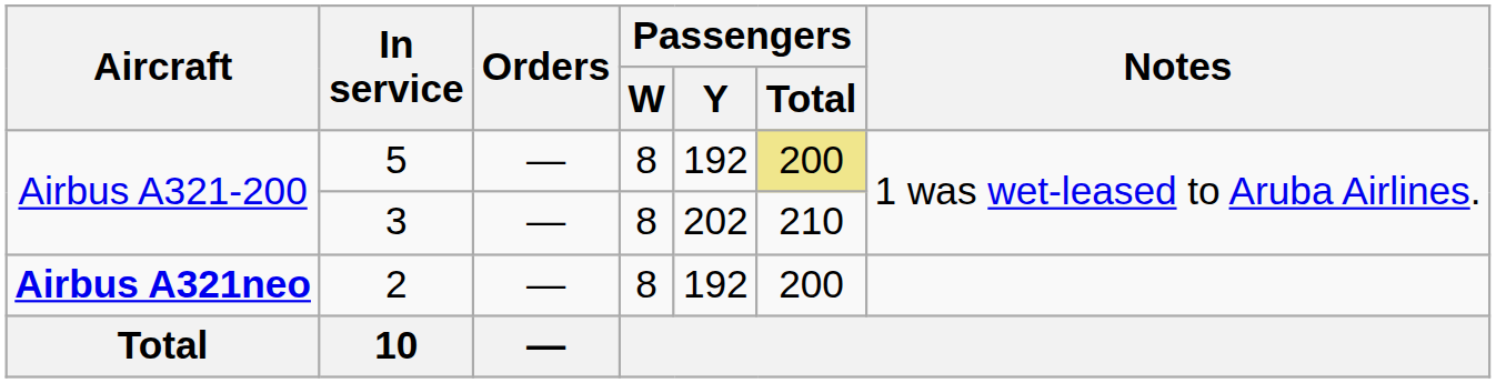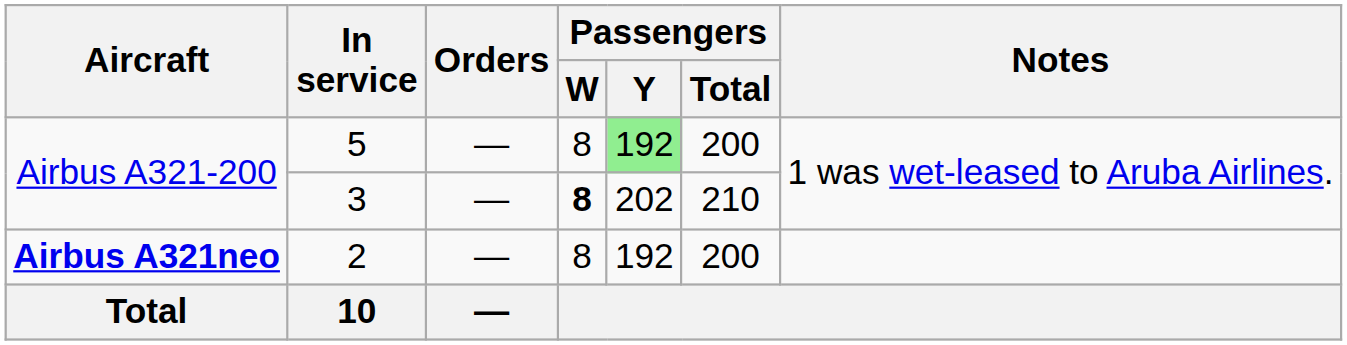5 | Passengers / Y: no background -> lightgreen background
5 | Passengers / Total: khaki background -> no background
3 | Passengers / W: normal -> bold
